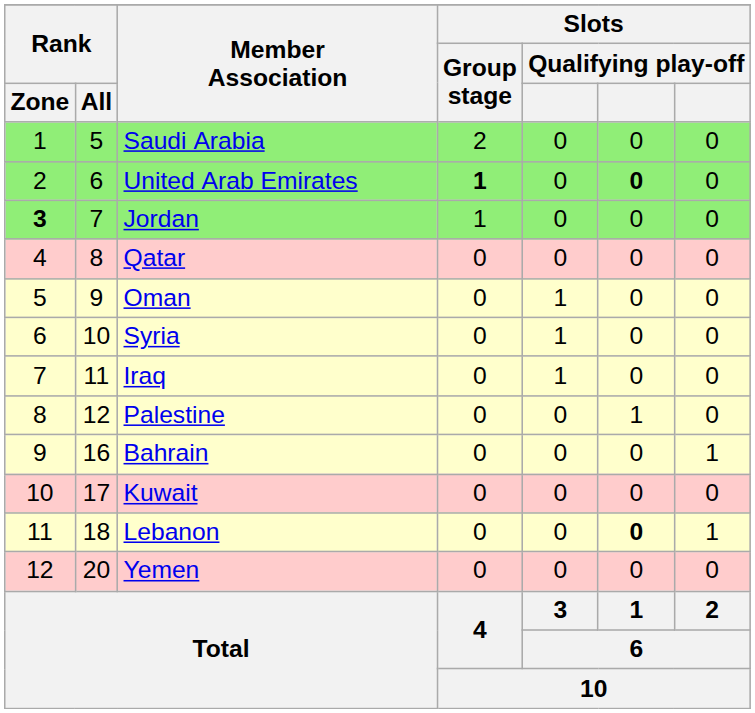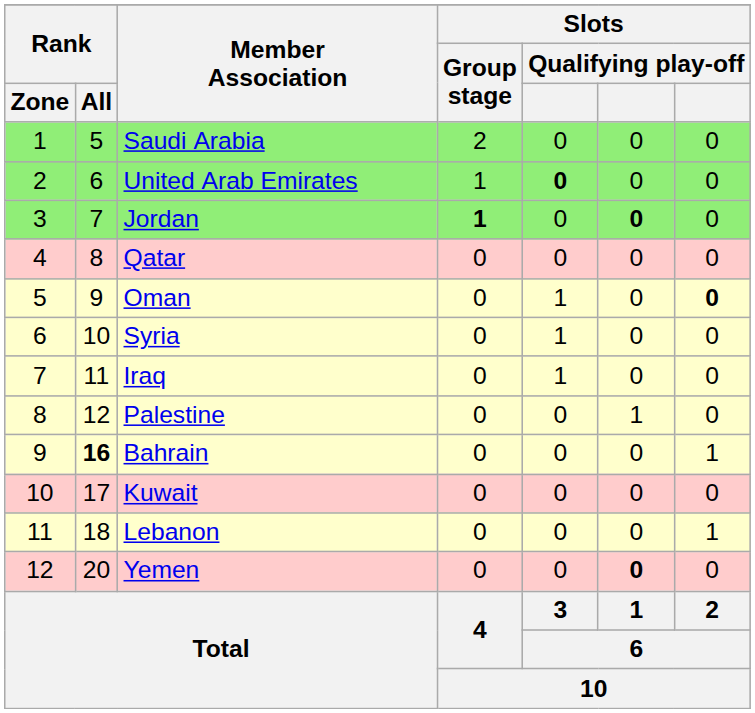United Arab Emirates | Slots / Group stage: bold -> normal
United Arab Emirates | column 5: normal -> bold
United Arab Emirates | column 6: bold -> normal
Jordan | Rank / Zone: bold -> normal
Jordan | Slots / Group stage: normal -> bold
Jordan | column 6: normal -> bold
Oman | column 7: normal -> bold
Bahrain | Rank / All: normal -> bold
Lebanon | column 6: bold -> normal
Yemen | column 6: normal -> bold
